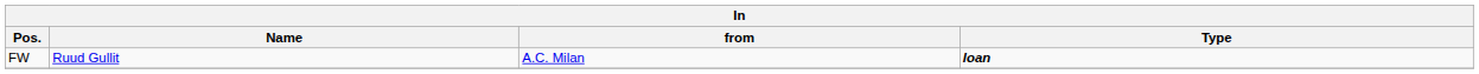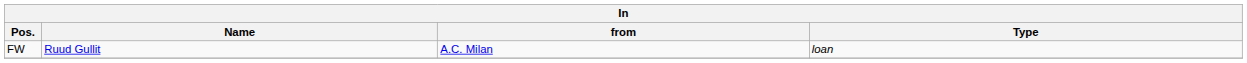FW | Type: bold -> normal
